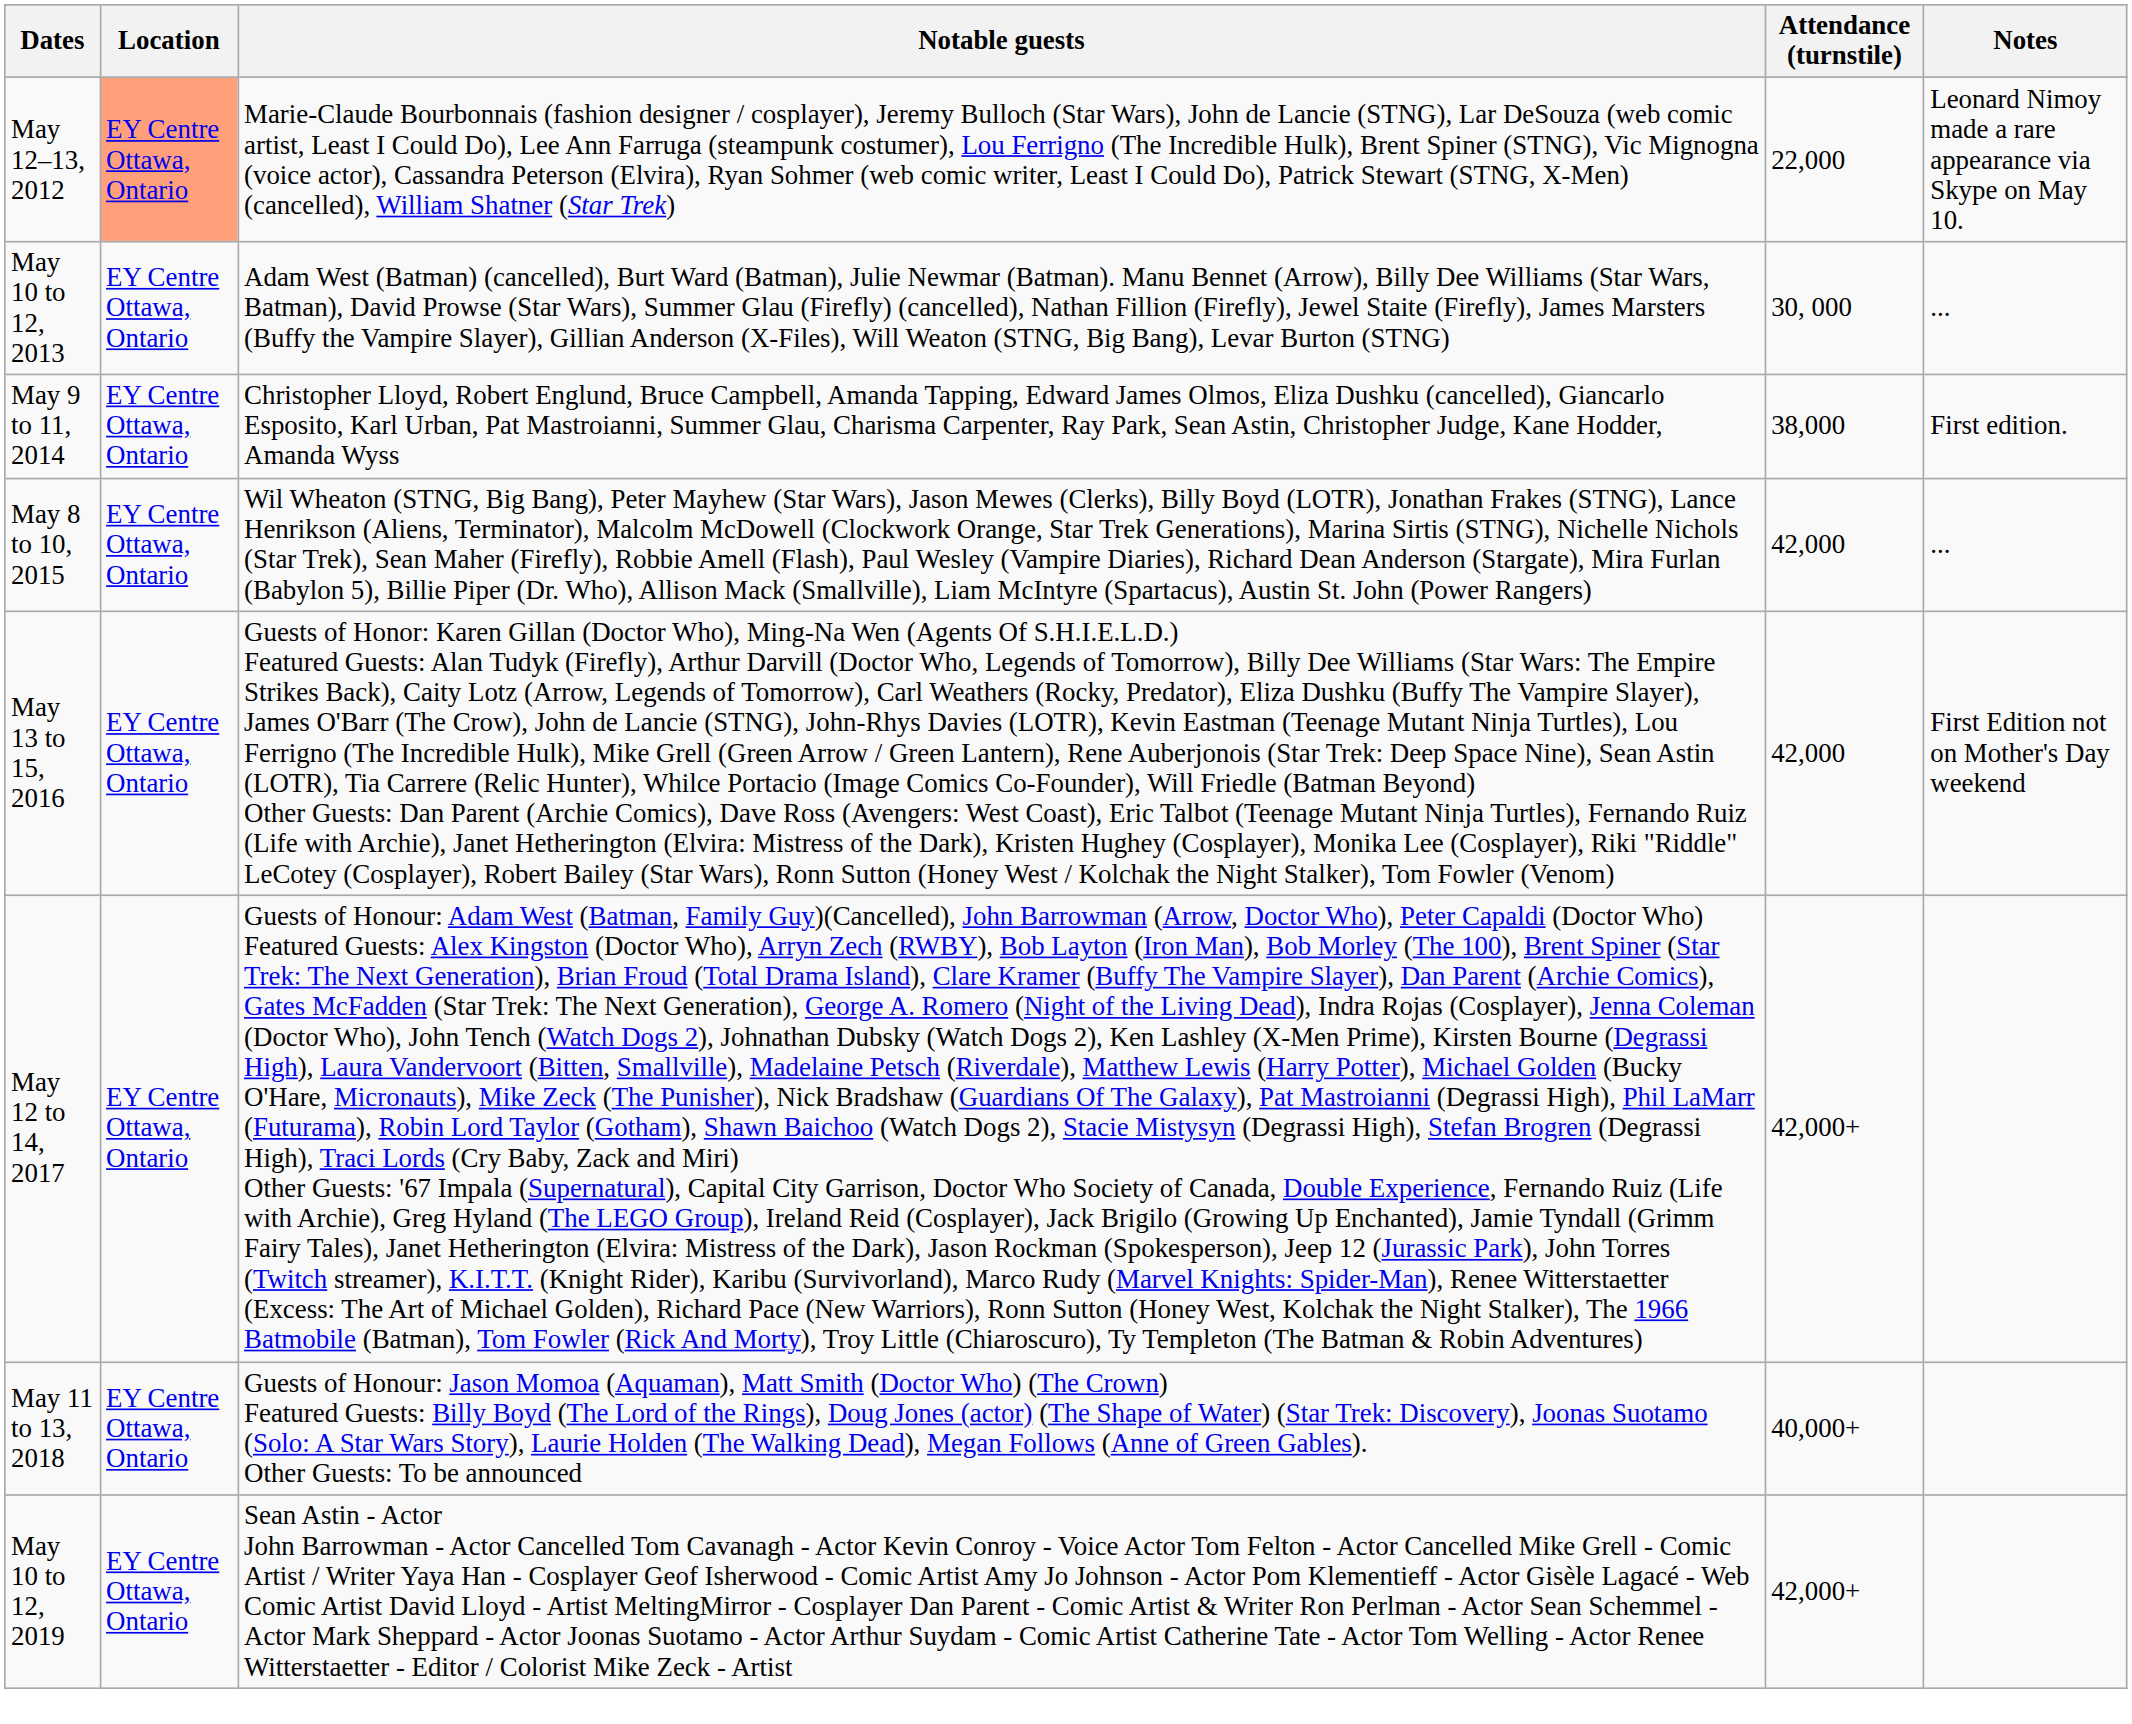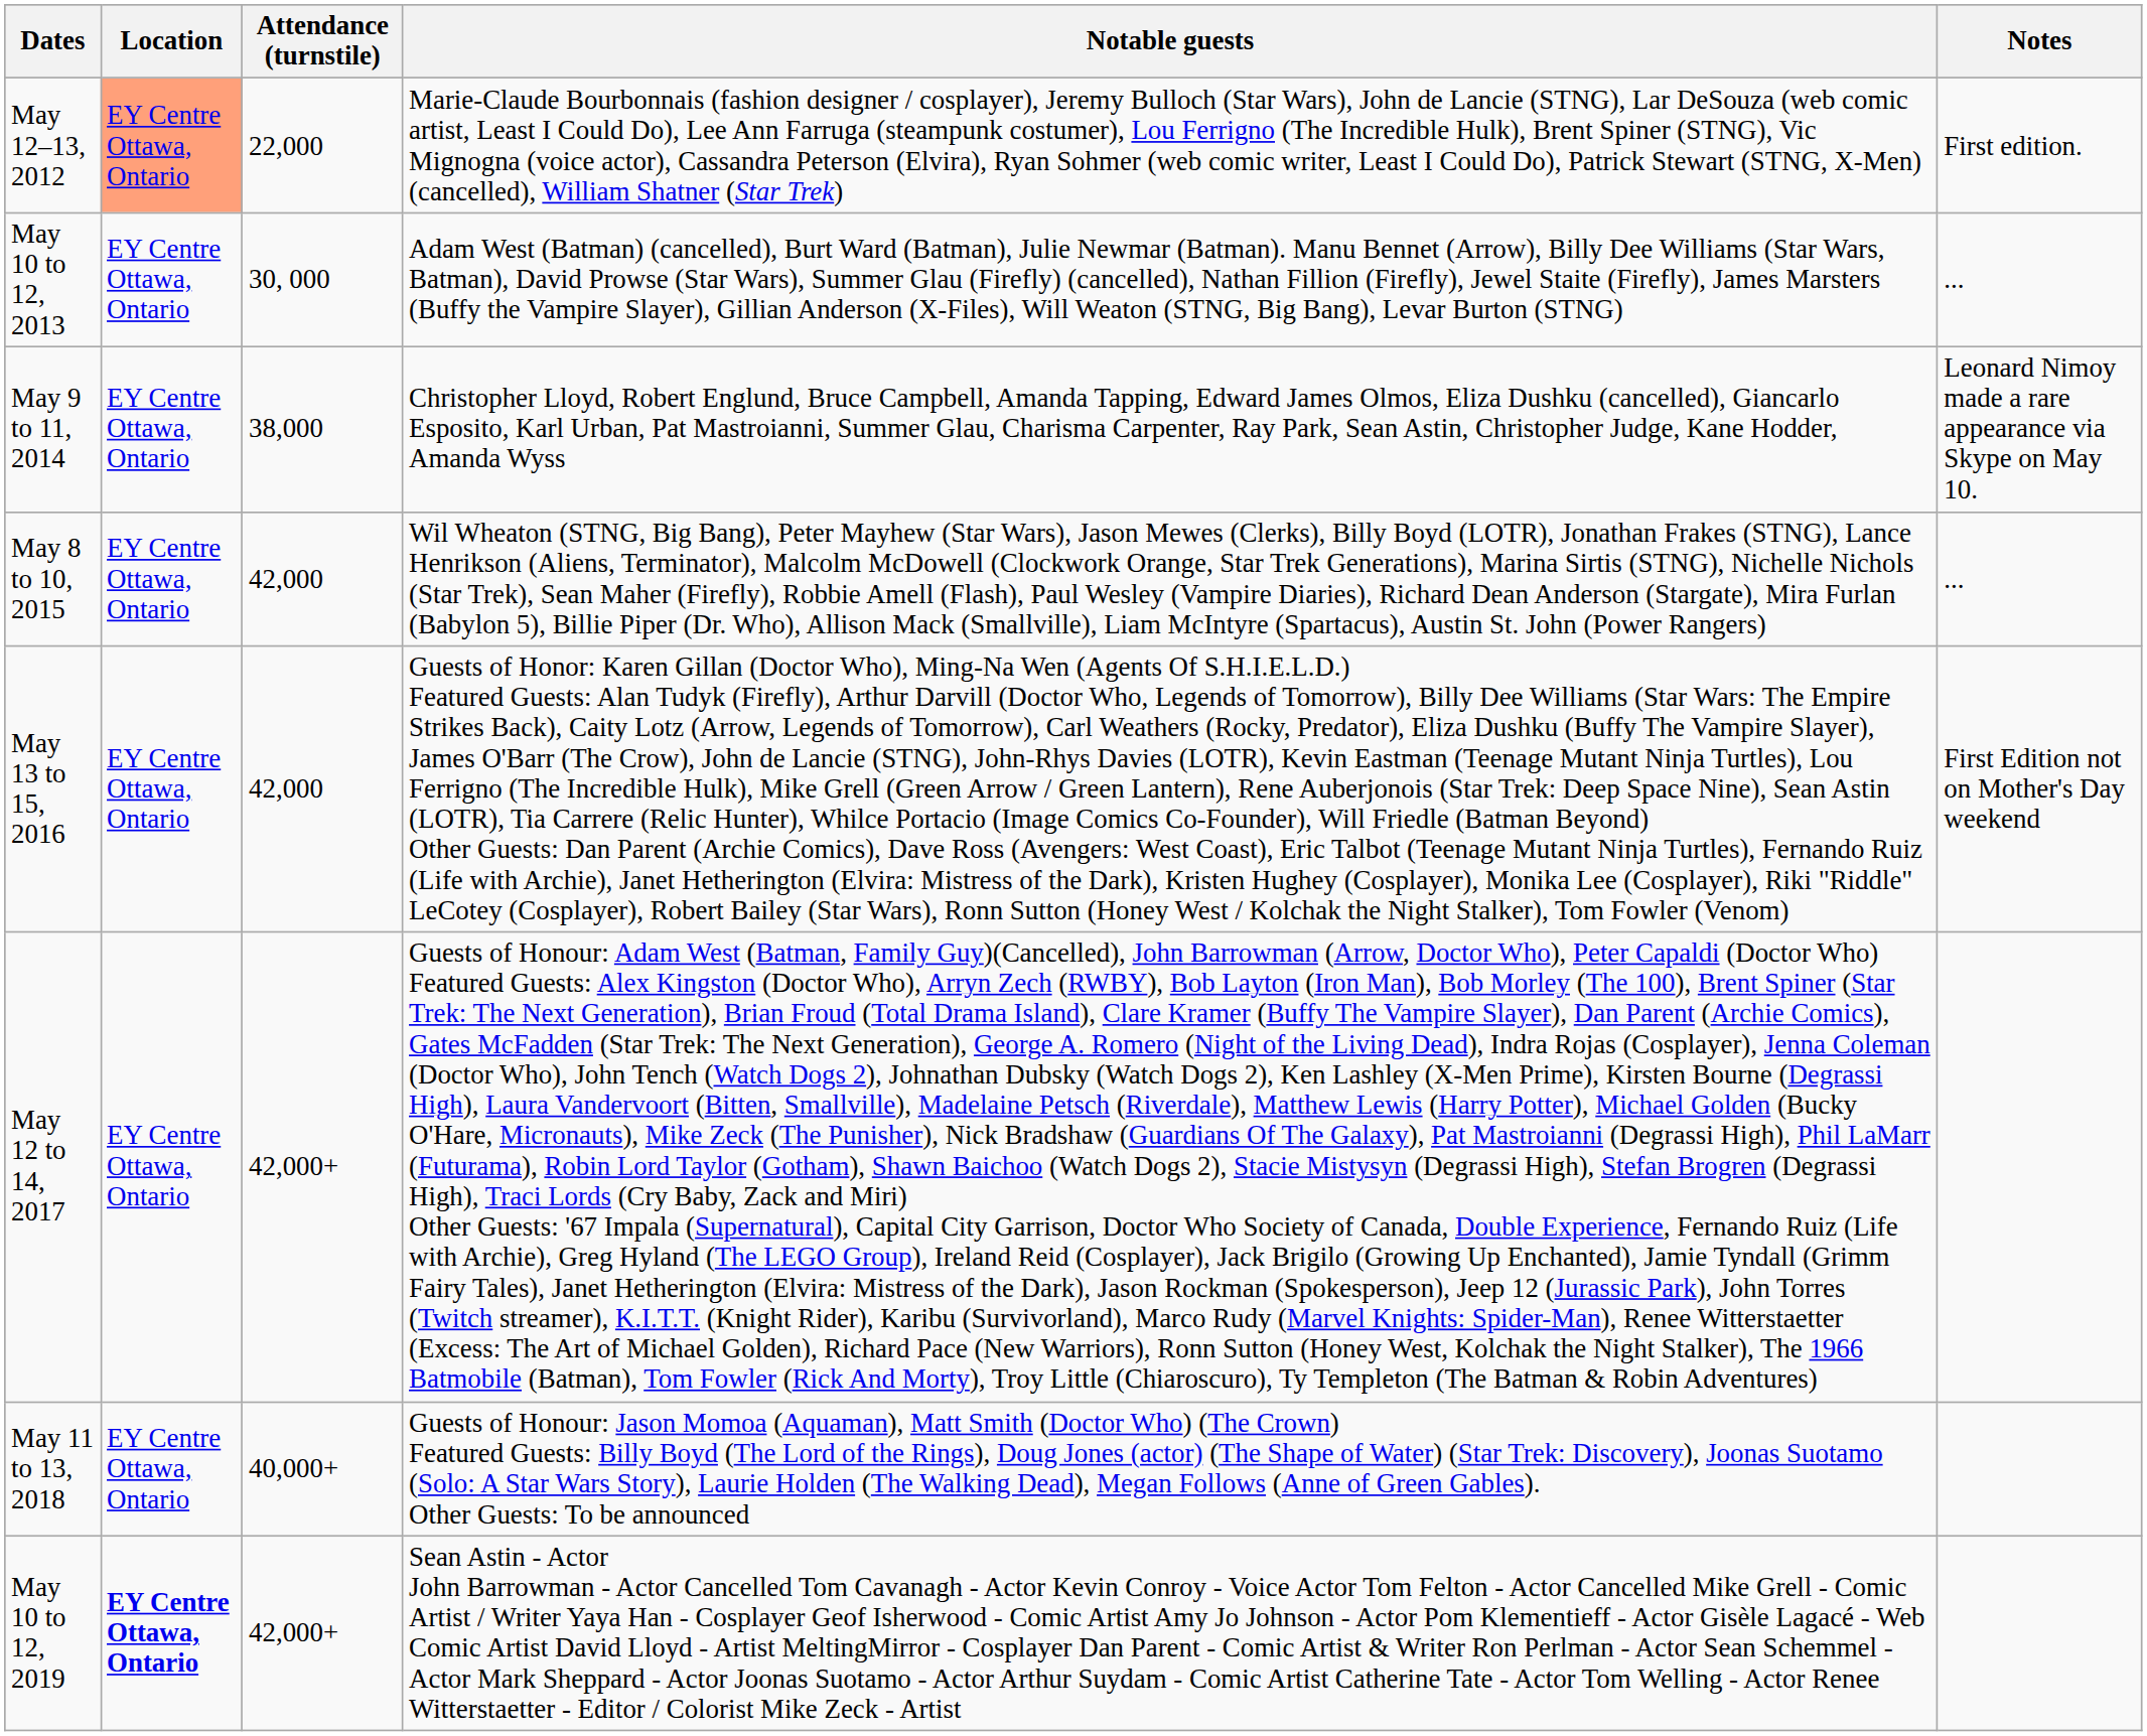columns swapped: Attendance (turnstile) <-> Notable guests
May 12–13, 2012 | Notes: Leonard Nimoy made a rare appearance via Skype on May 10. -> First edition.
May 9 to 11, 2014 | Notes: First edition. -> Leonard Nimoy made a rare appearance via Skype on May 10.
May 10 to 12, 2019 | Location: normal -> bold
